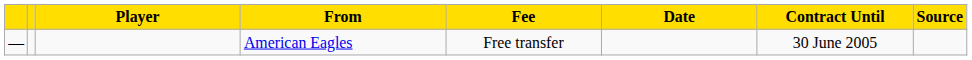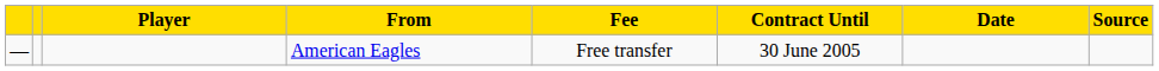columns swapped: Date <-> Contract Until
